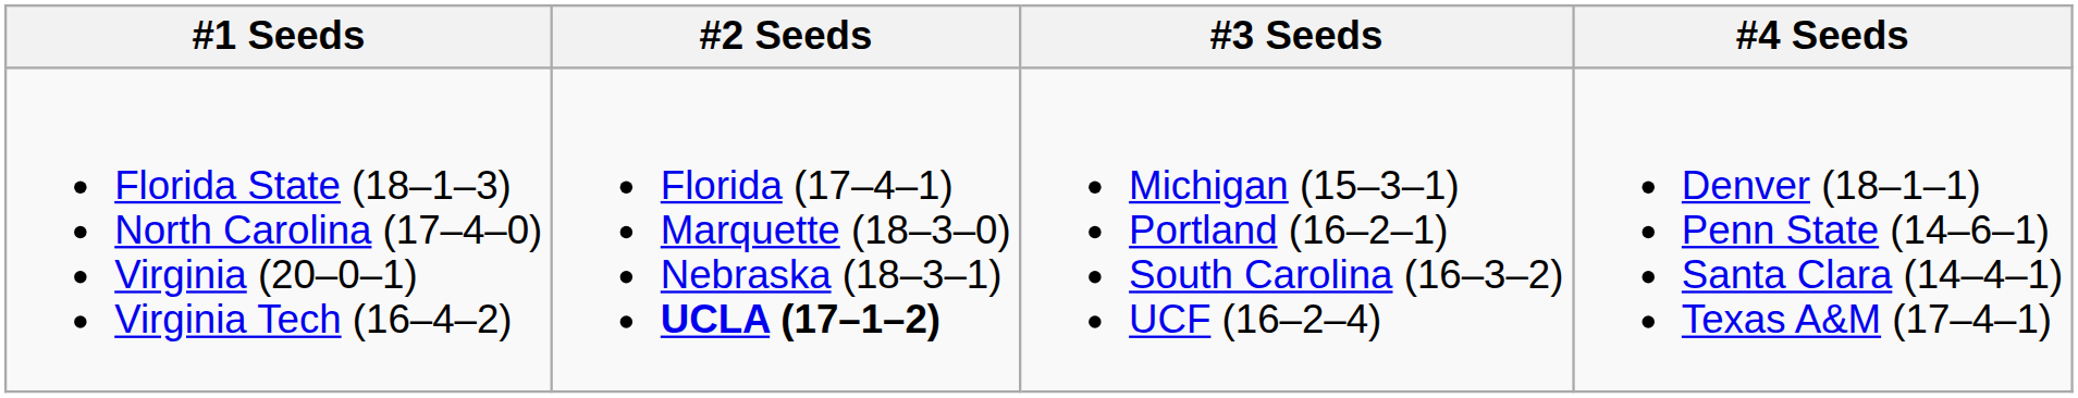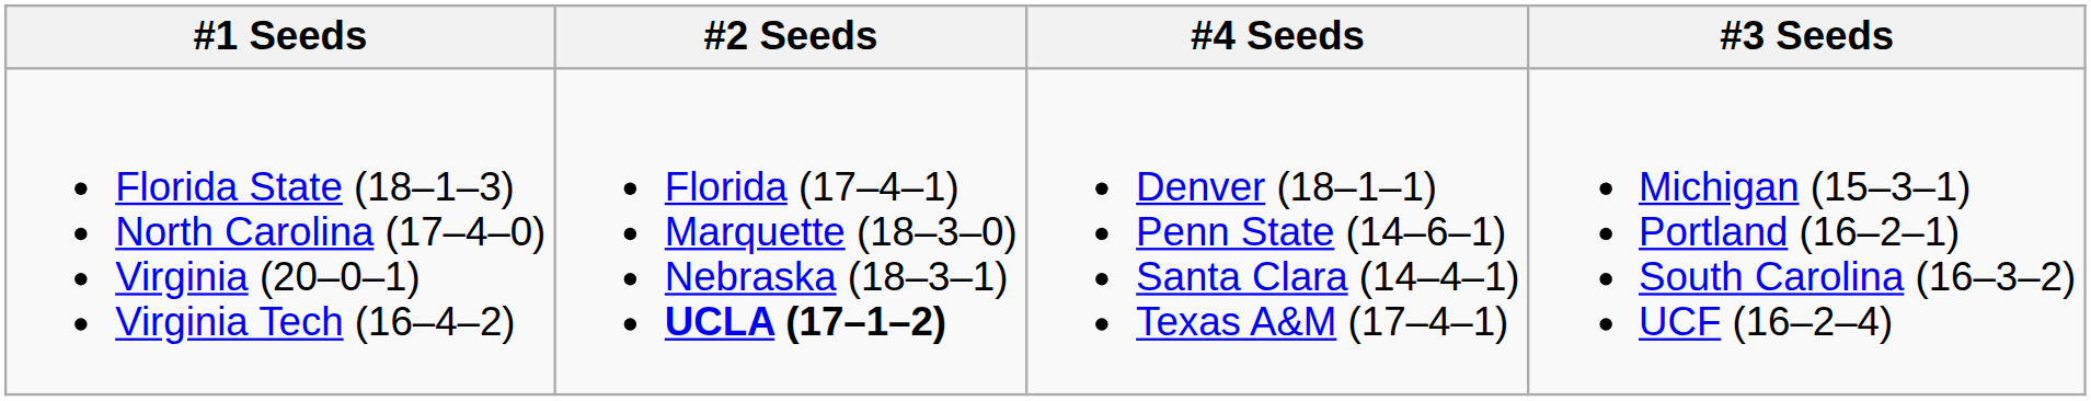columns swapped: #3 Seeds <-> #4 Seeds
